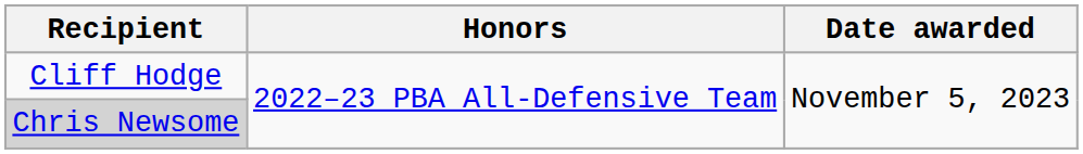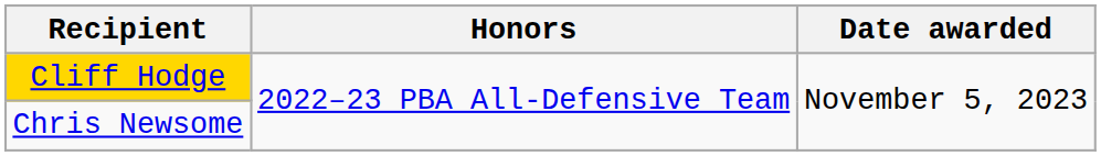row 2 | Recipient: no background -> gold background
row 3 | Recipient: lightgrey background -> no background
